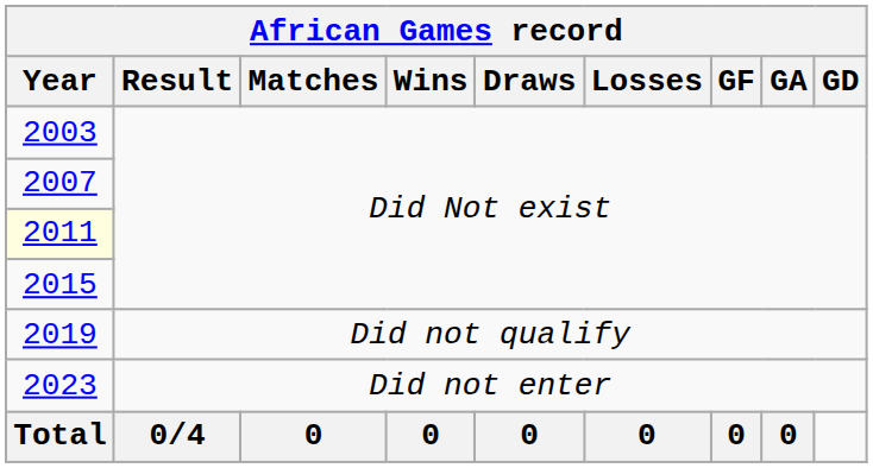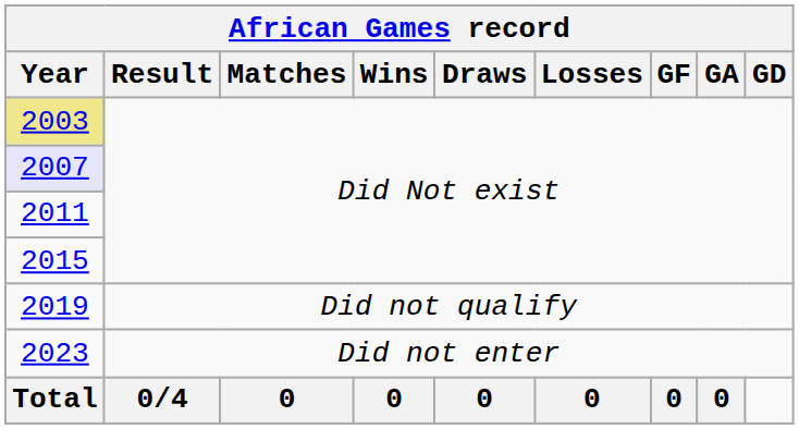2003 | Year: no background -> khaki background
2007 | Year: no background -> lavender background
2011 | Year: lightyellow background -> no background
